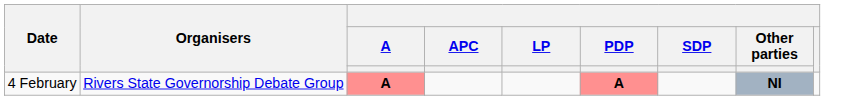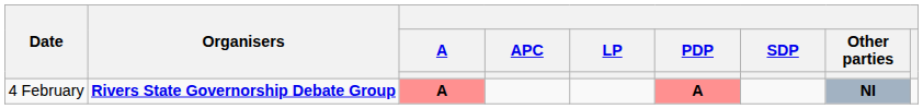4 February | Organisers: normal -> bold
